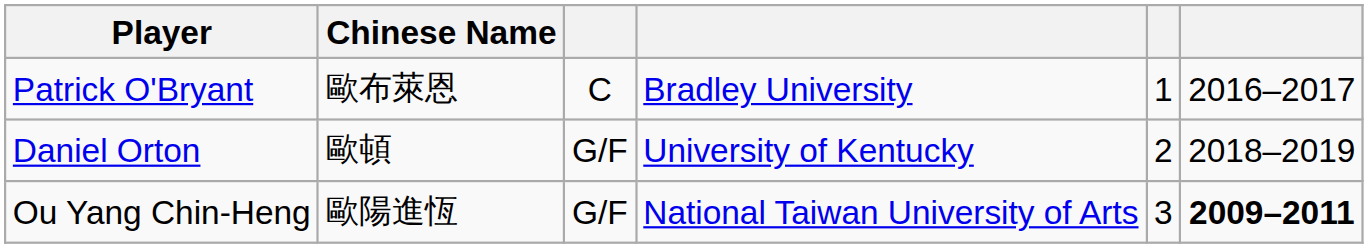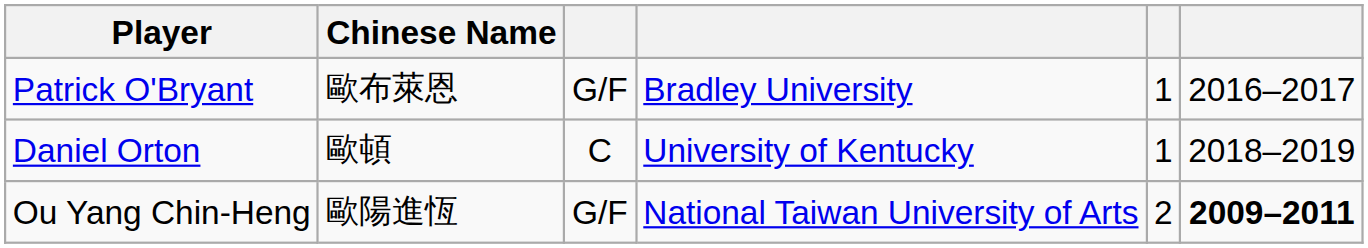Patrick O'Bryant | column 3: C -> G/F
Daniel Orton | column 3: G/F -> C
Daniel Orton | column 5: 2 -> 1
Ou Yang Chin-Heng | column 5: 3 -> 2
